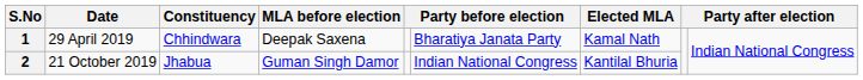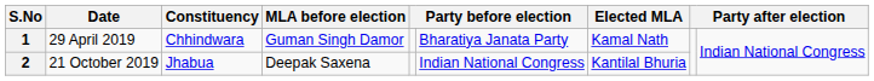1 | MLA before election: Deepak Saxena -> Guman Singh Damor
2 | MLA before election: Guman Singh Damor -> Deepak Saxena
